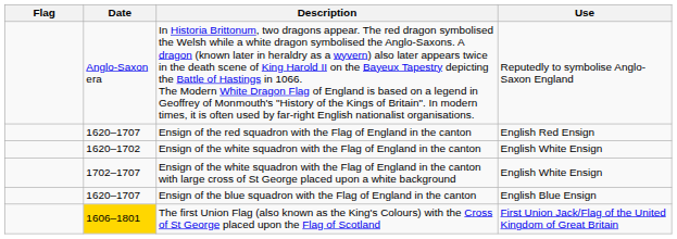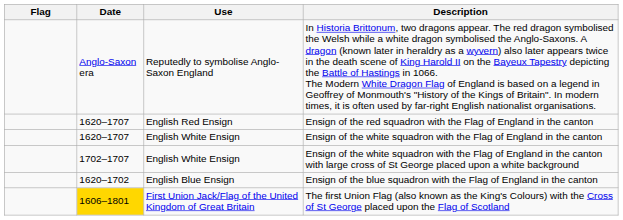columns swapped: Use <-> Description
row 4 | Date: 1620–1702 -> 1620–1707
row 6 | Date: 1620–1707 -> 1620–1702
